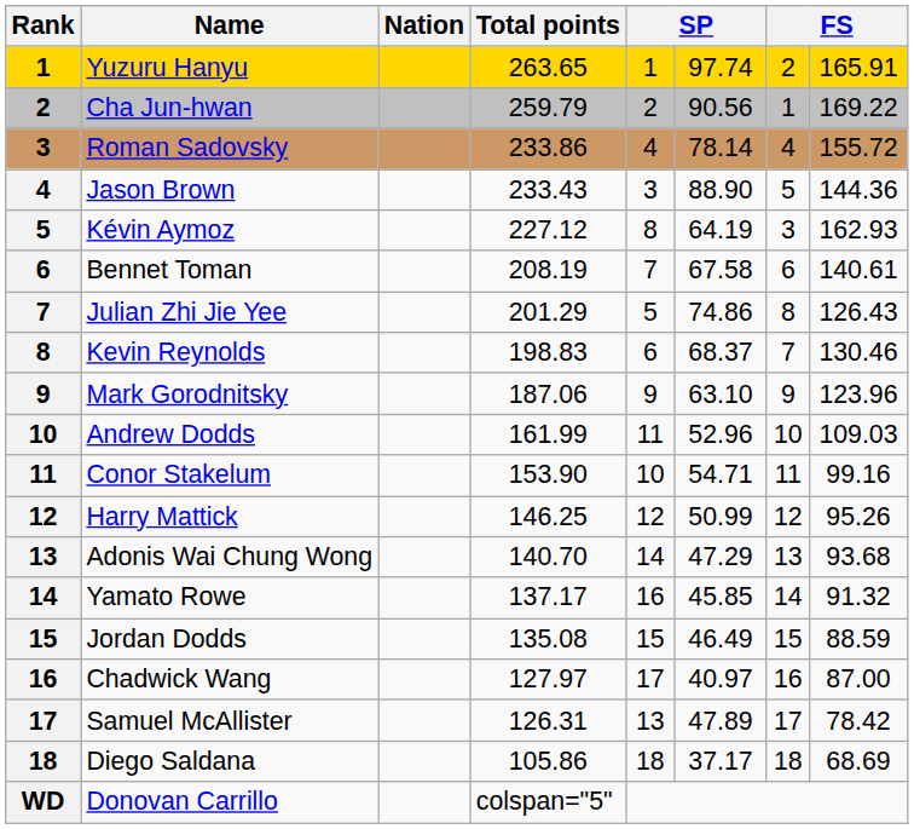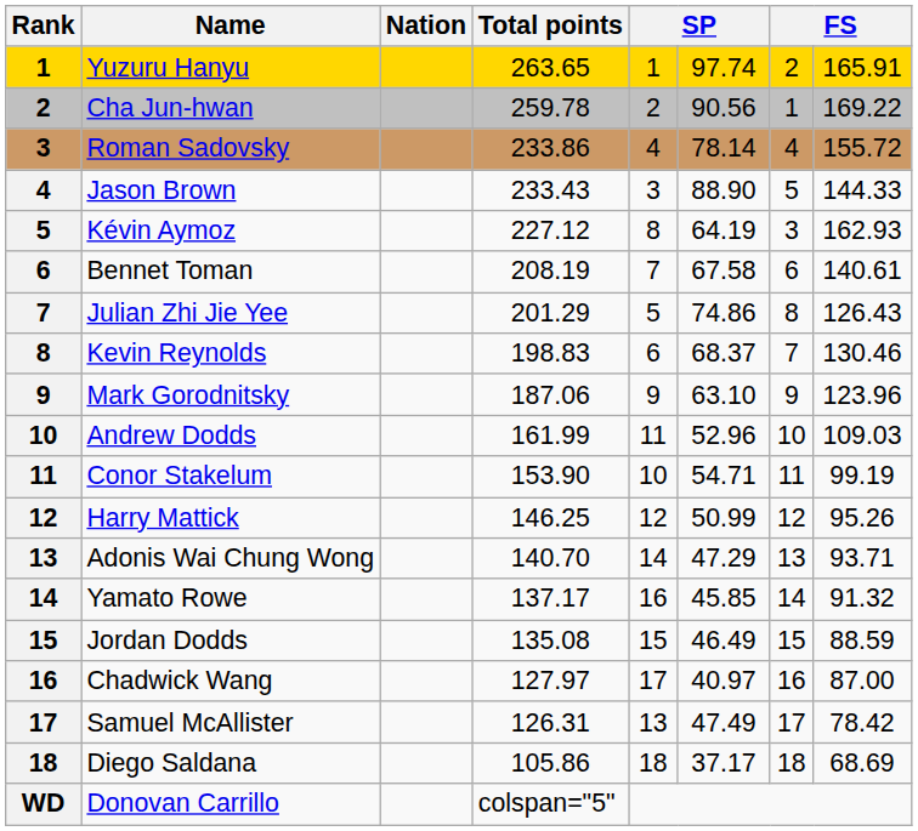Cha Jun-hwan | Total points: 259.79 -> 259.78
Jason Brown | column 8: 144.36 -> 144.33
Conor Stakelum | column 8: 99.16 -> 99.19
Adonis Wai Chung Wong | column 8: 93.68 -> 93.71
Samuel McAllister | column 6: 47.89 -> 47.49
